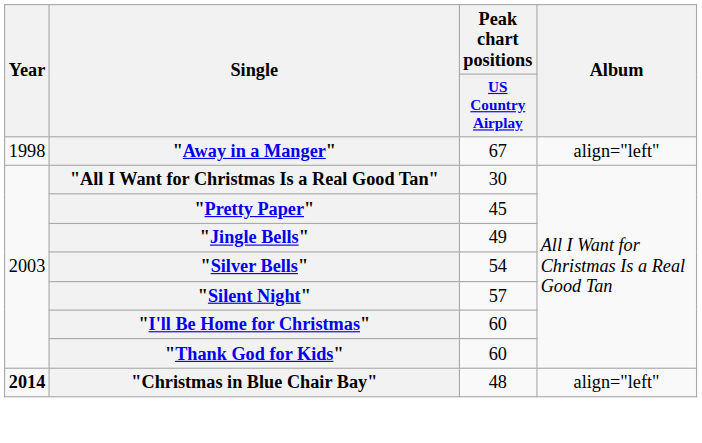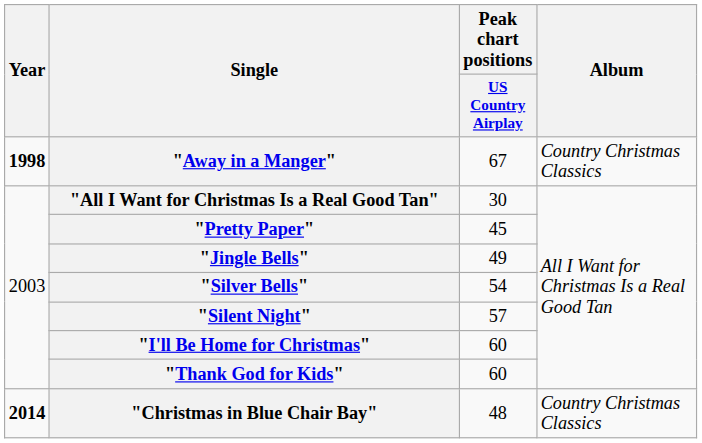"Away in a Manger" | Year: normal -> bold
"Away in a Manger" | Album: align="left" -> Country Christmas Classics
"Christmas in Blue Chair Bay" | Album: align="left" -> Country Christmas Classics
